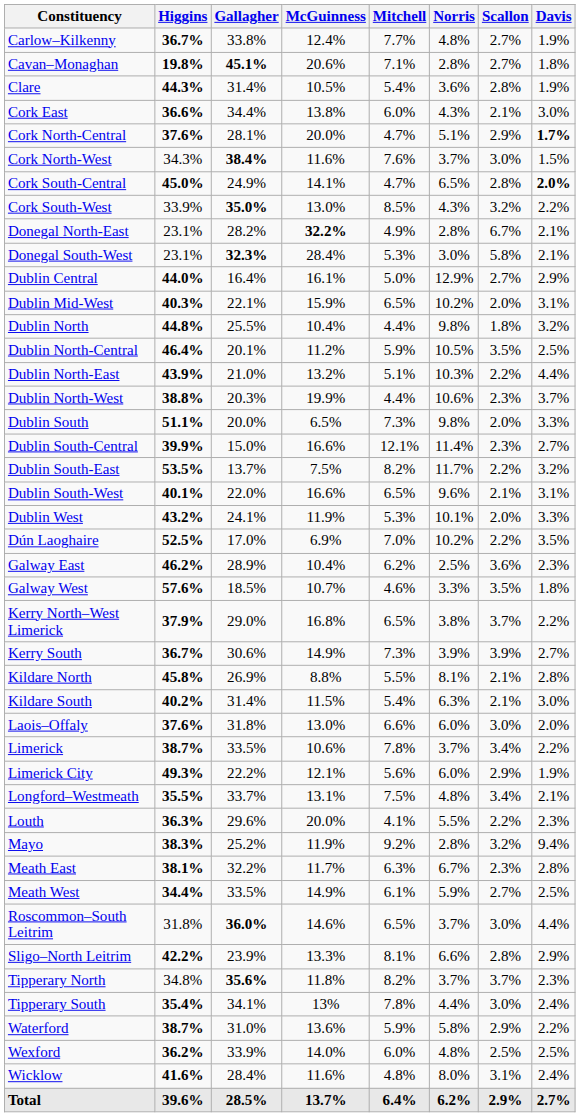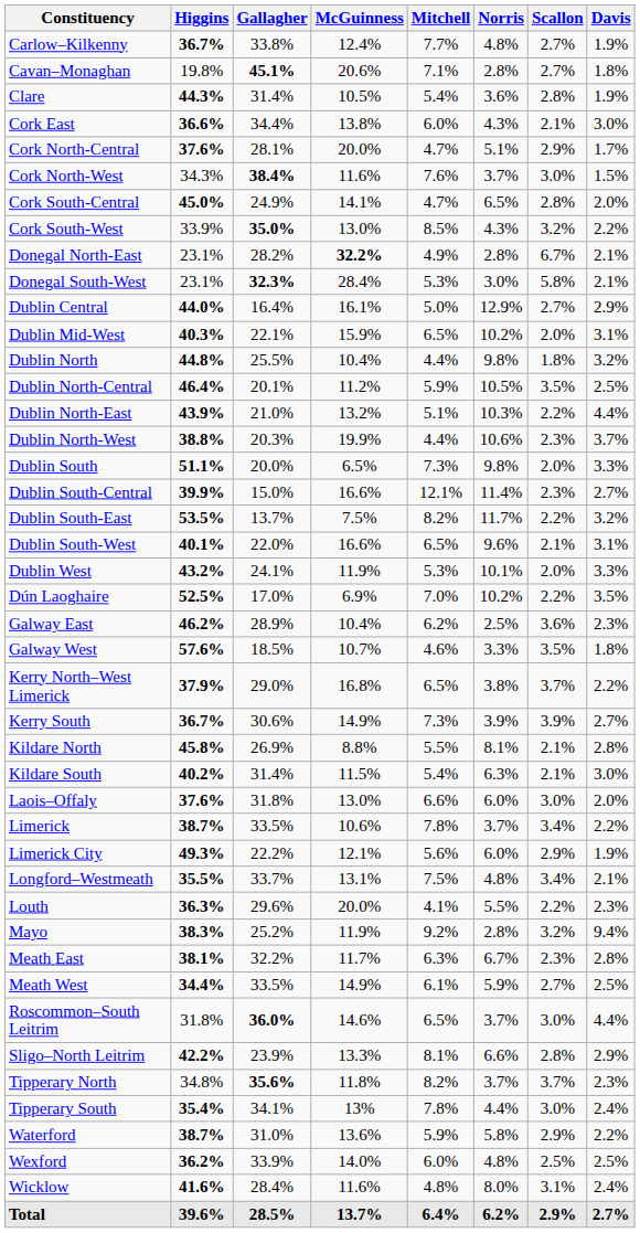Cavan–Monaghan | Higgins: bold -> normal
Cork North-Central | Davis: bold -> normal
Cork South-Central | Davis: bold -> normal
